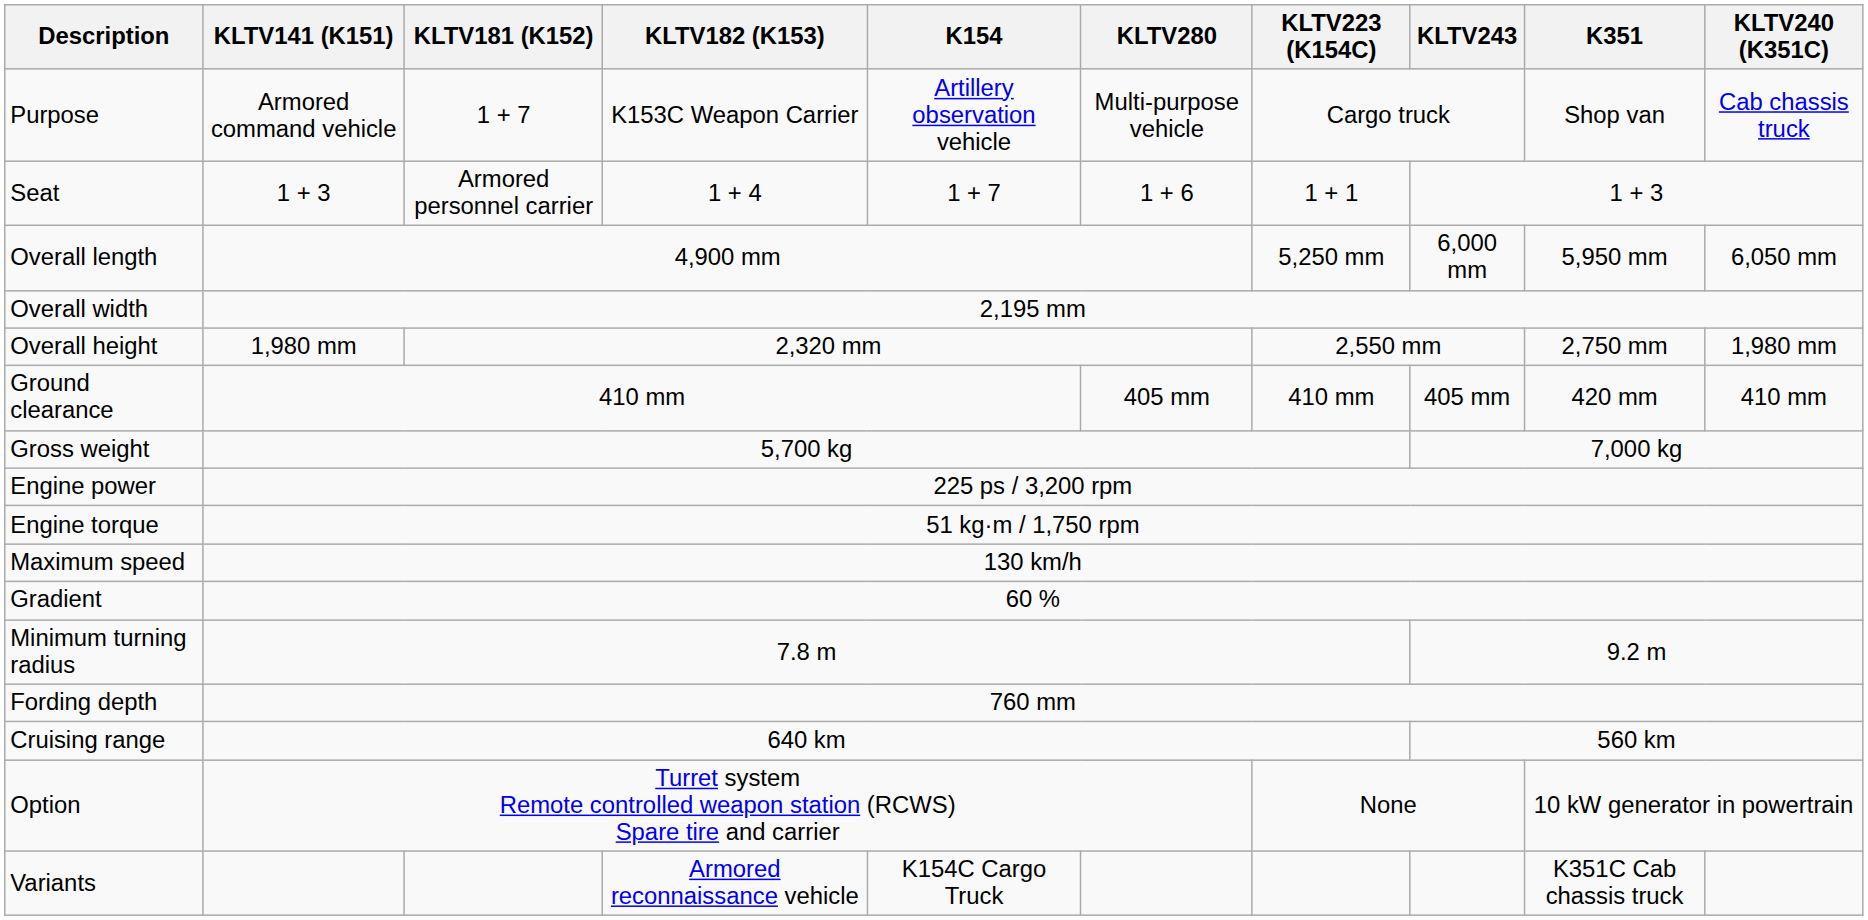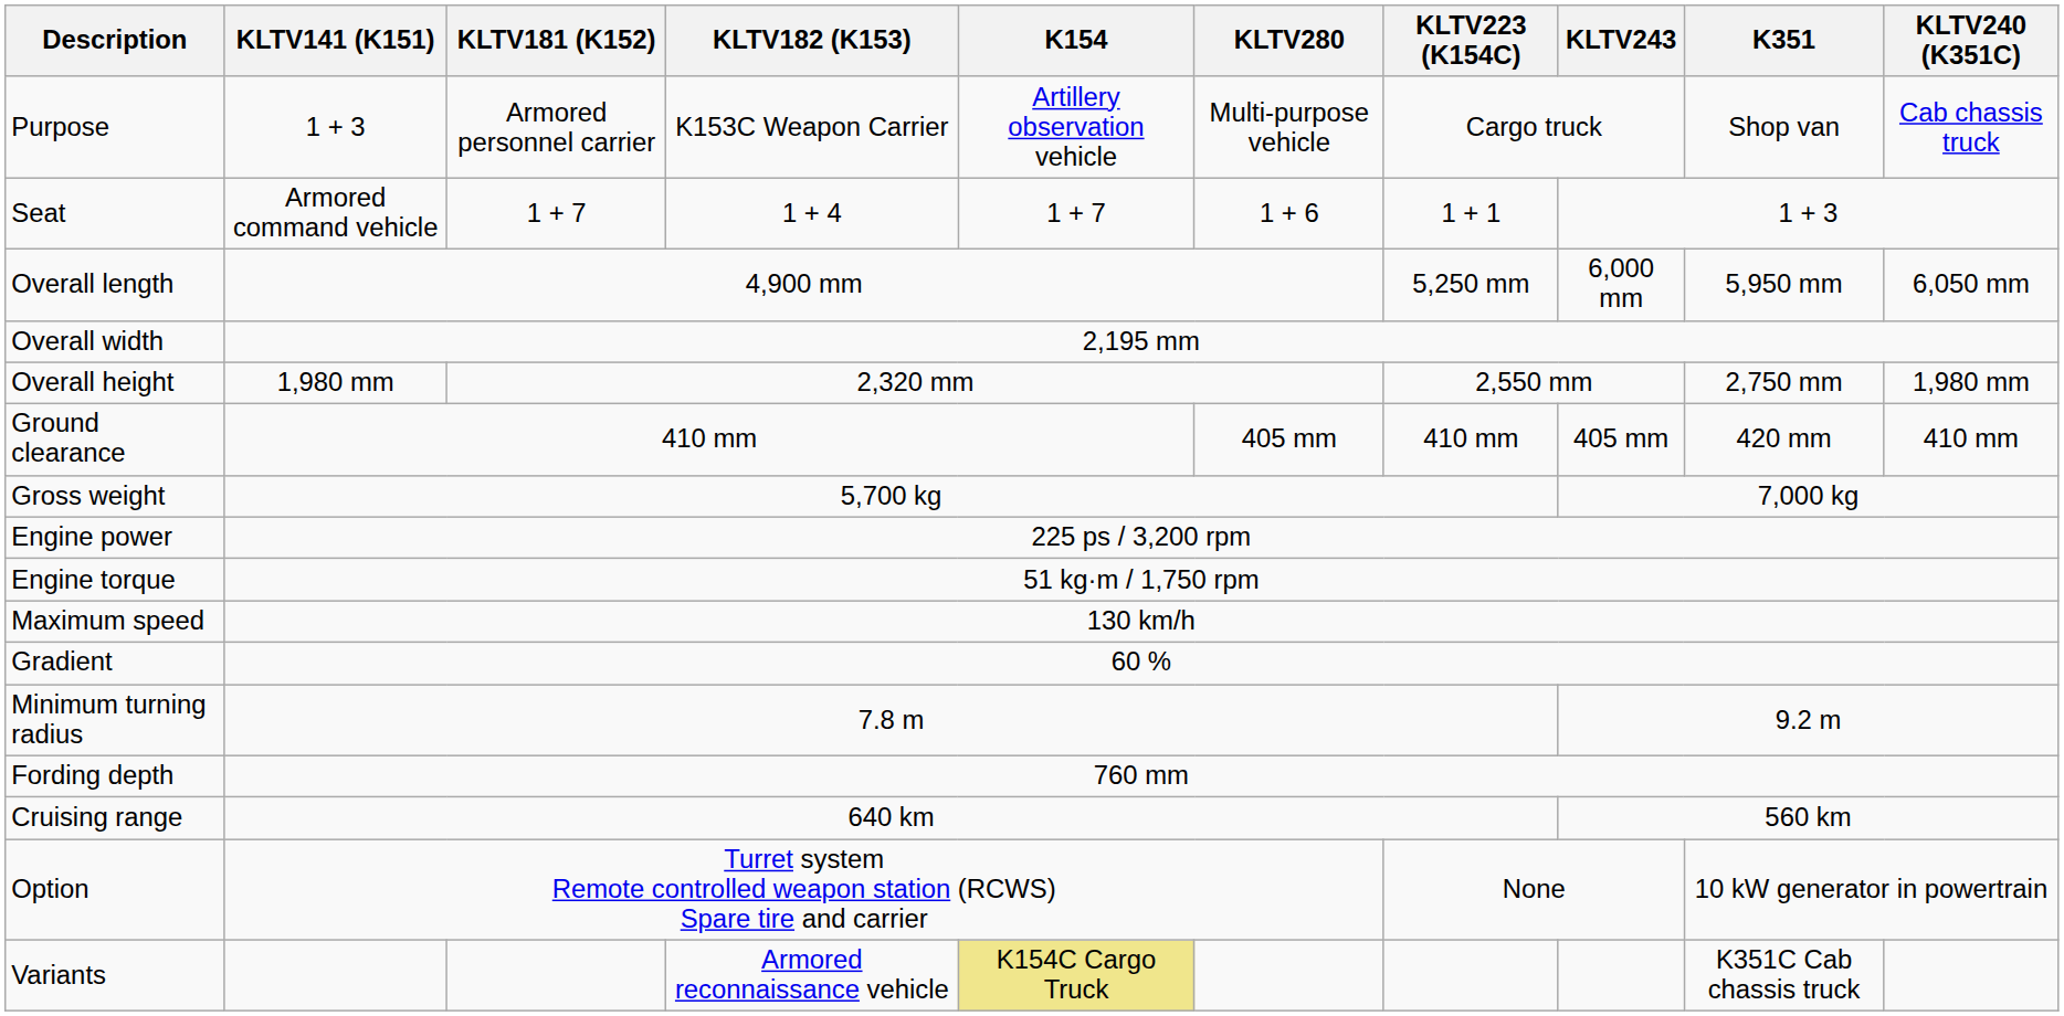Purpose | KLTV141 (K151): Armored command vehicle -> 1 + 3
Purpose | KLTV181 (K152): 1 + 7 -> Armored personnel carrier
Seat | KLTV141 (K151): 1 + 3 -> Armored command vehicle
Seat | KLTV181 (K152): Armored personnel carrier -> 1 + 7
Variants | K154: no background -> khaki background
